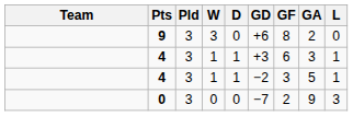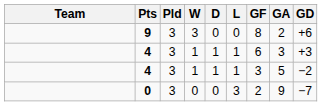columns swapped: L <-> GD
